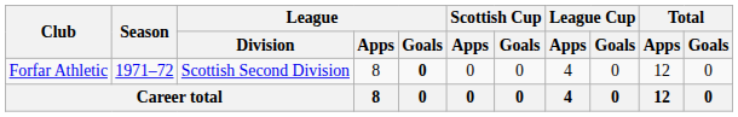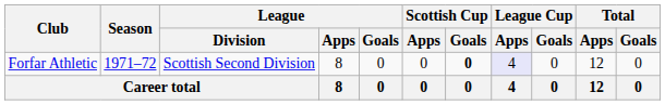Forfar Athletic | League / Goals: bold -> normal
Forfar Athletic | Scottish Cup / Goals: normal -> bold
Forfar Athletic | League Cup / Apps: no background -> lavender background
